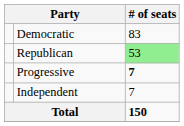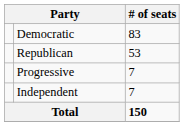Republican | # of seats: lightgreen background -> no background
Progressive | # of seats: bold -> normal
